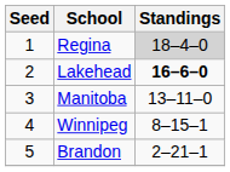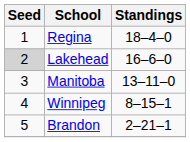Regina | Standings: lightgrey background -> no background
Lakehead | Seed: no background -> lightgrey background
Lakehead | Standings: bold -> normal
